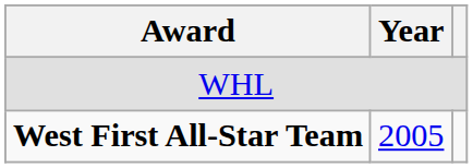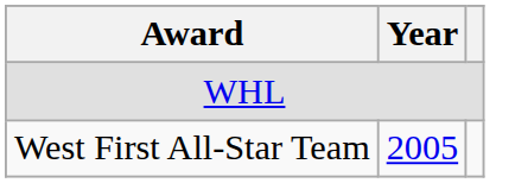West First All-Star Team | Award: bold -> normal
